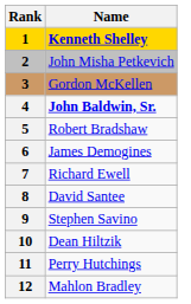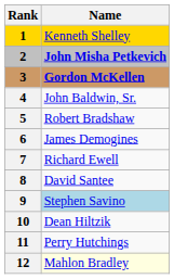Kenneth Shelley | Name: bold -> normal
John Misha Petkevich | Name: normal -> bold
Gordon McKellen | Name: normal -> bold
John Baldwin, Sr. | Name: bold -> normal
Stephen Savino | Name: no background -> lightblue background
Mahlon Bradley | Name: no background -> lightyellow background
